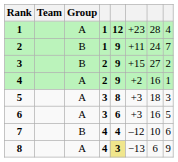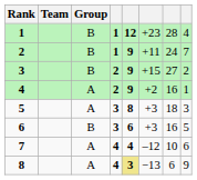row 2 | Group: A -> B
row 7 | Group: A -> B
row 8 | Group: B -> A
